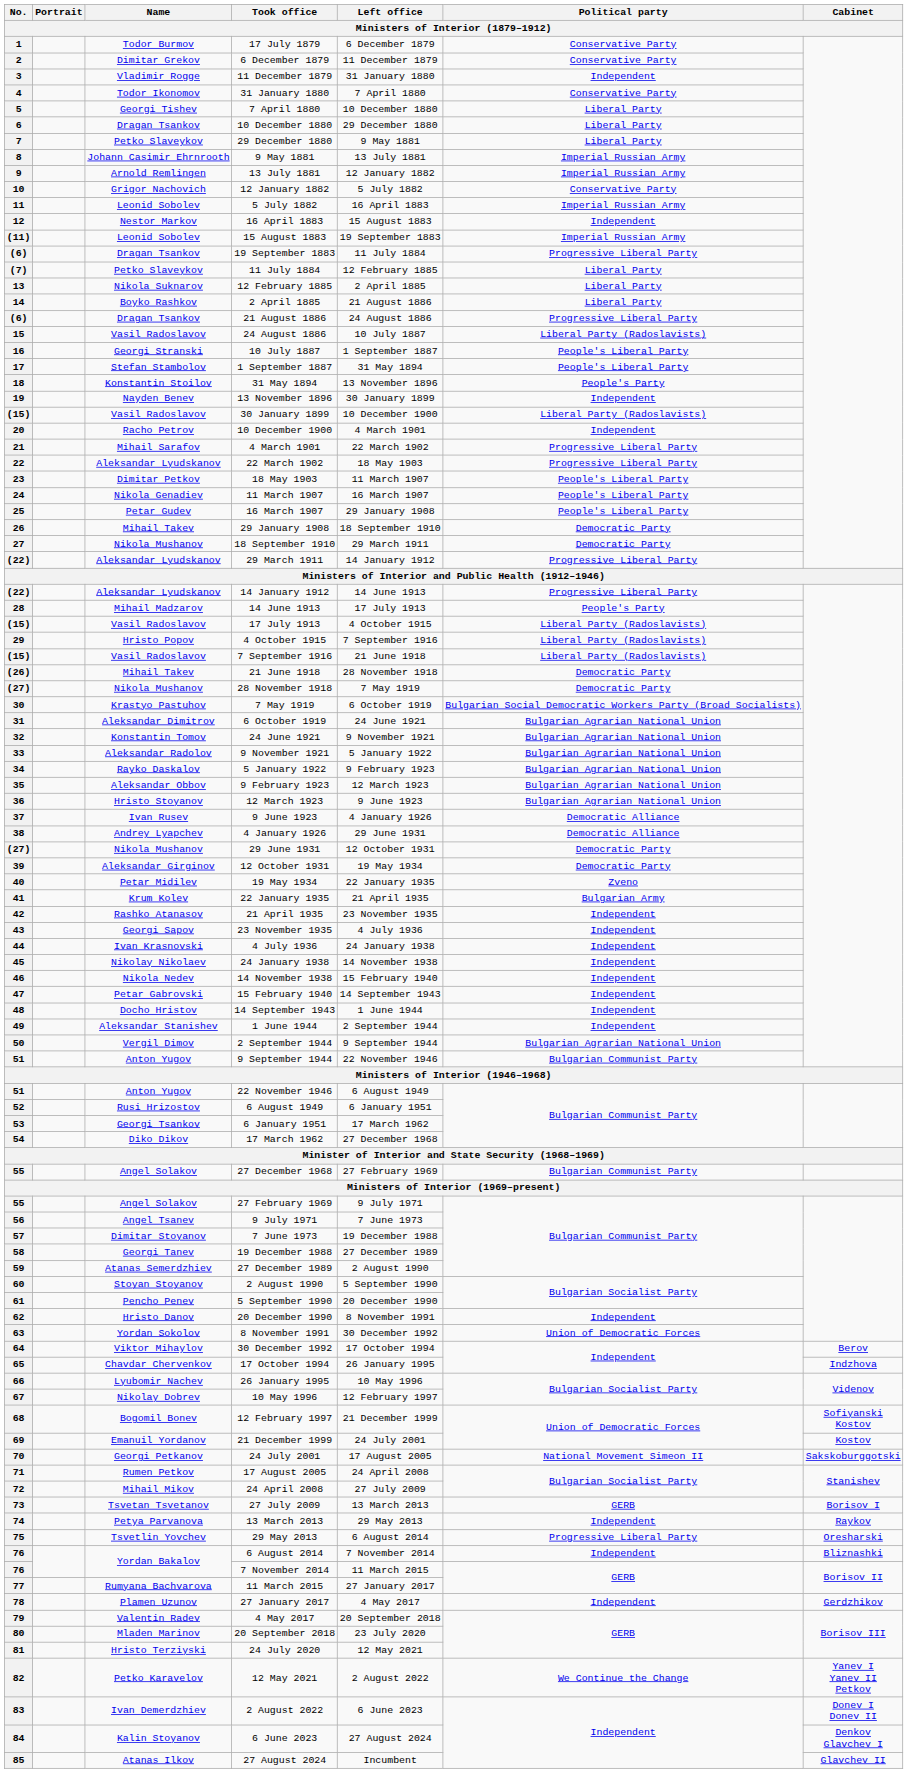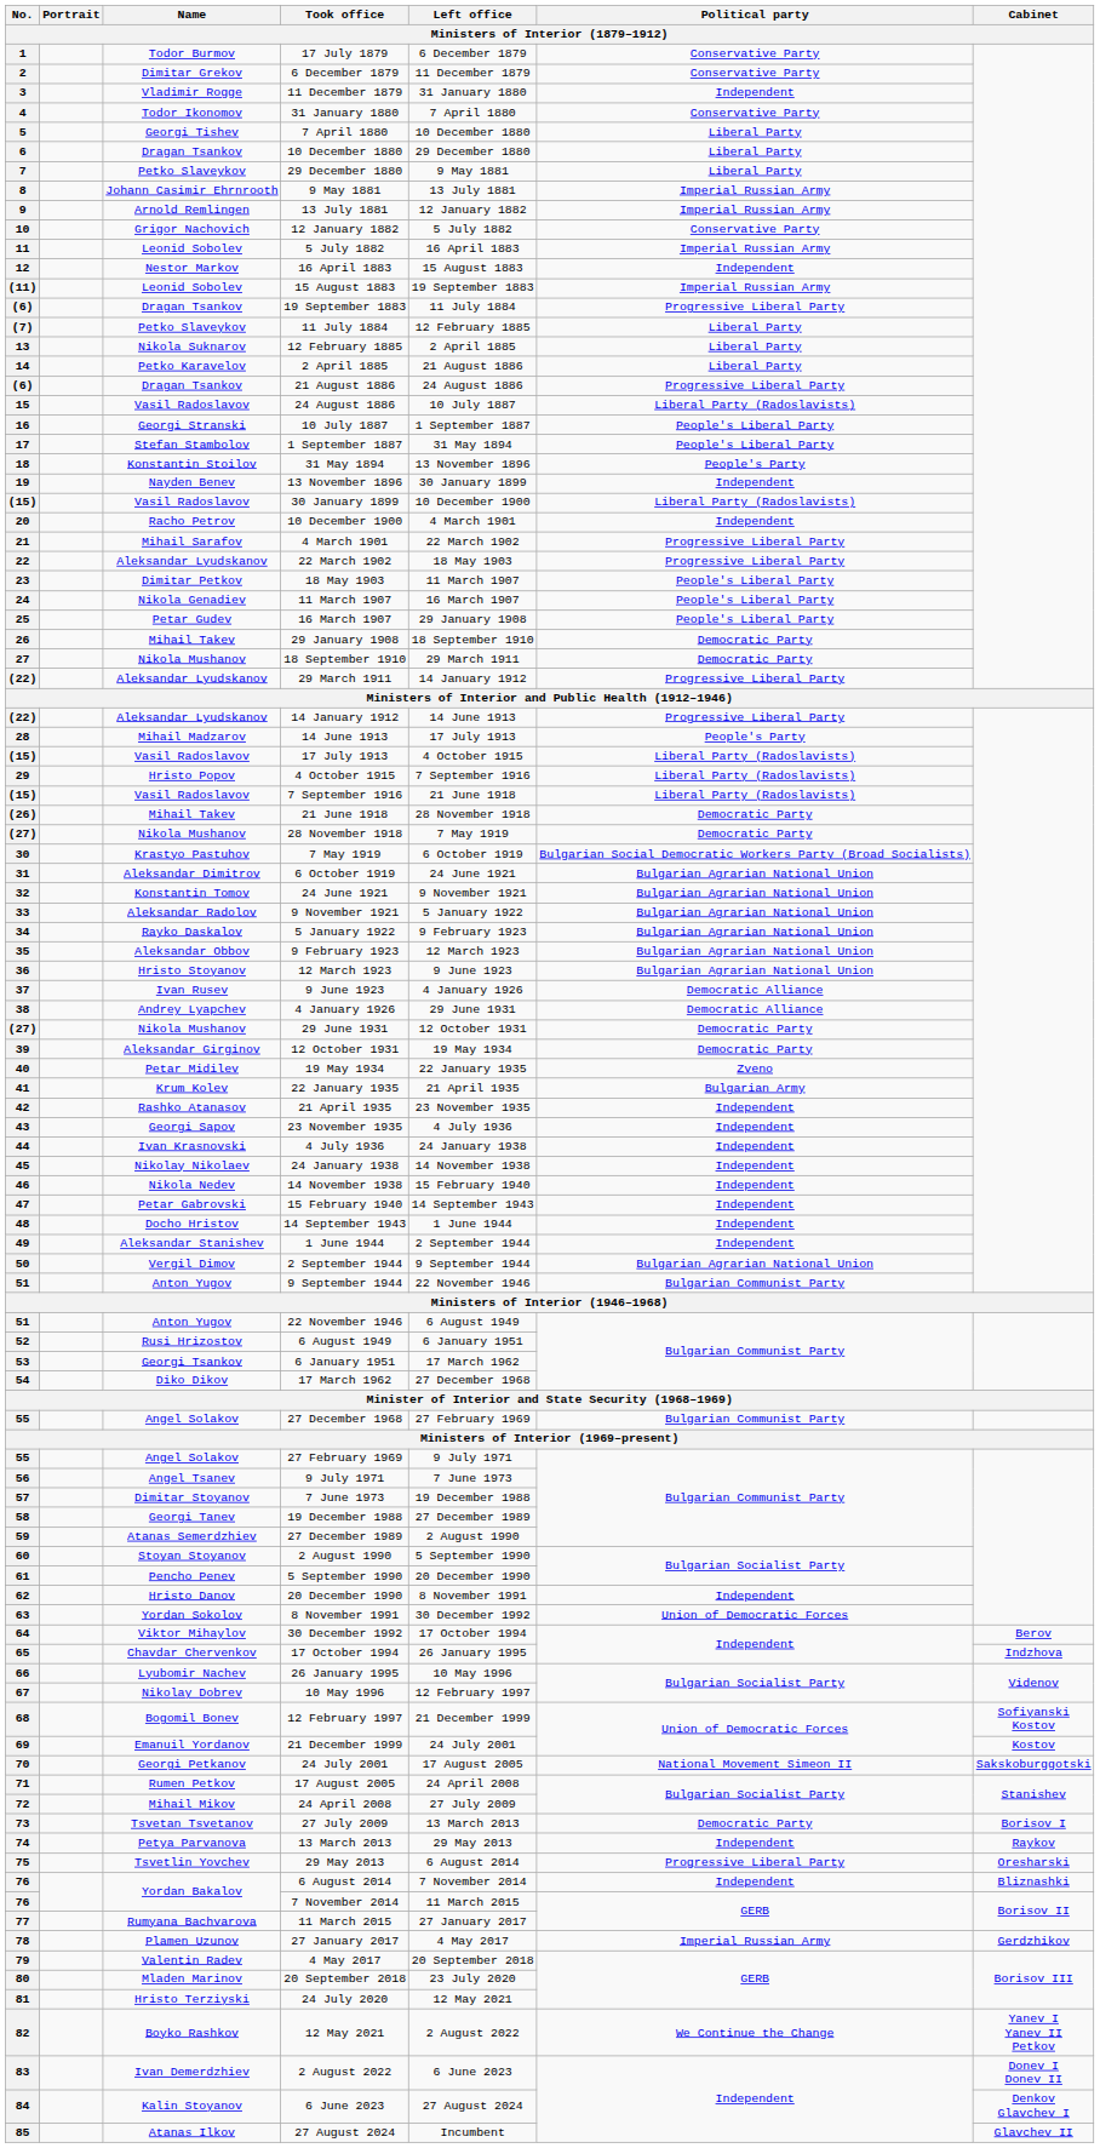14 | Name: Boyko Rashkov -> Petko Karavelov
73 | Political party: GERB -> Democratic Party
78 | Political party: Independent -> Imperial Russian Army
82 | Name: Petko Karavelov -> Boyko Rashkov
